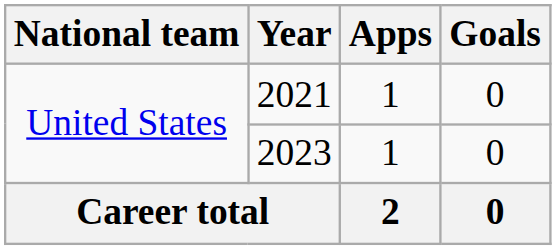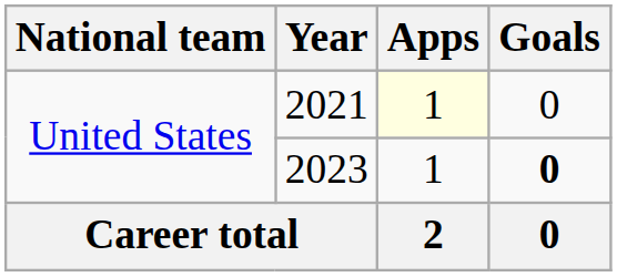2021 | Apps: no background -> lightyellow background
2023 | Goals: normal -> bold
